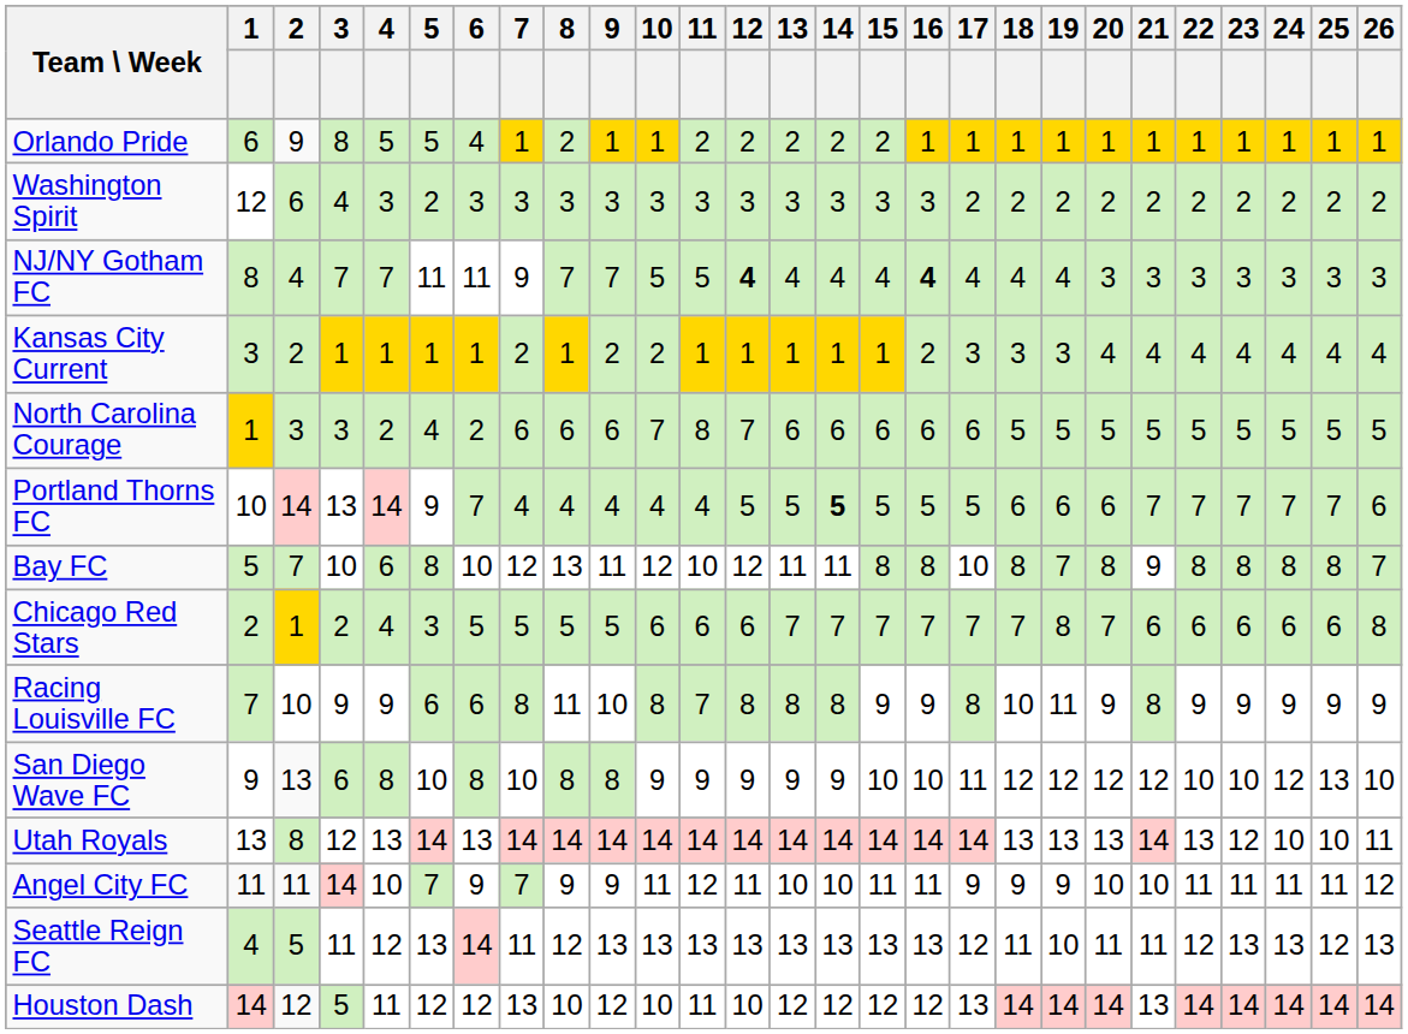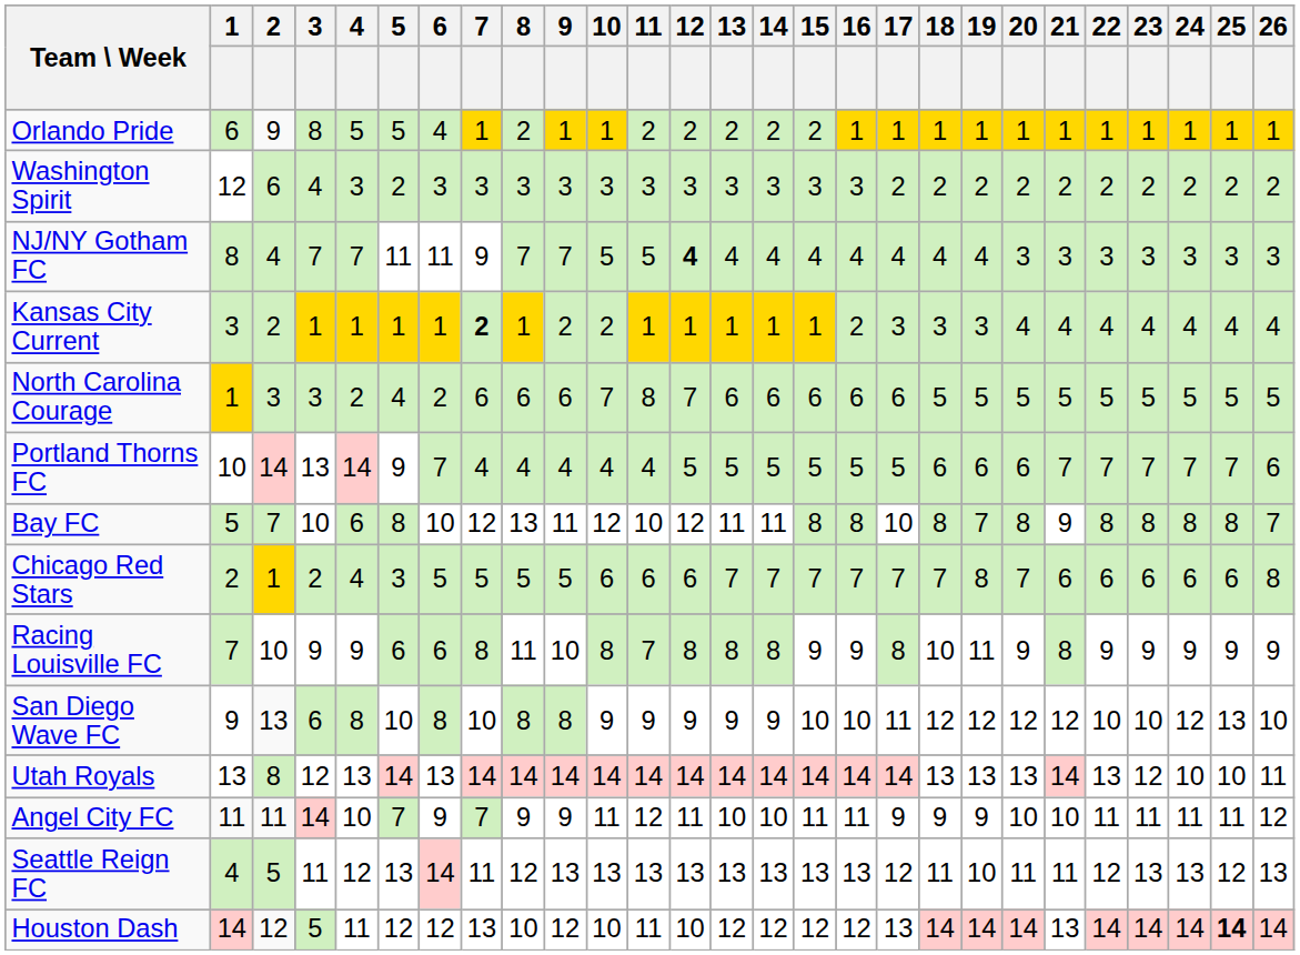NJ/NY Gotham FC | 16: bold -> normal
Kansas City Current | 7: normal -> bold
Portland Thorns FC | 14: bold -> normal
Houston Dash | 25: normal -> bold
